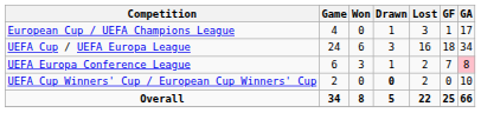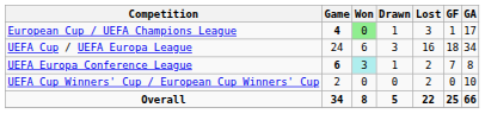European Cup / UEFA Champions League | Game: normal -> bold
European Cup / UEFA Champions League | Won: no background -> lightgreen background
UEFA Europa Conference League | Game: normal -> bold
UEFA Europa Conference League | Won: no background -> paleturquoise background
UEFA Europa Conference League | GA: pink background -> no background
UEFA Cup Winners' Cup / European Cup Winners' Cup | Drawn: bold -> normal
